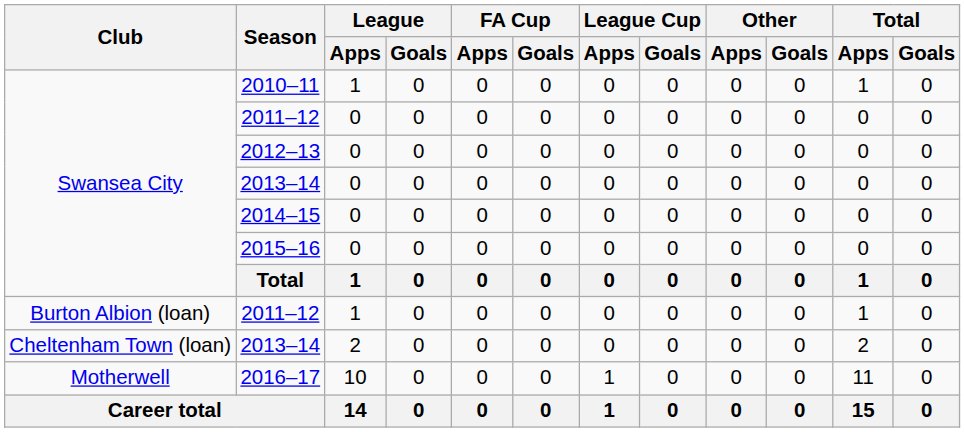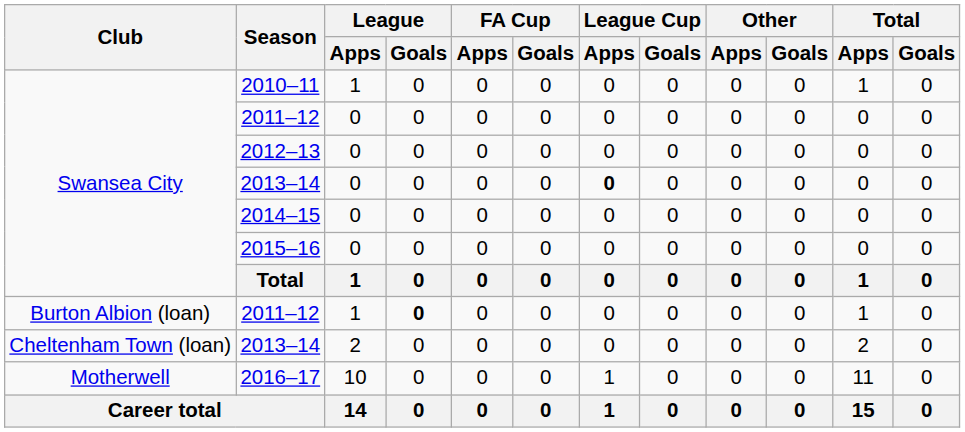Swansea City / 2013–14 | League Cup / Apps: normal -> bold
Burton Albion (loan) / 2011–12 | League / Goals: normal -> bold
